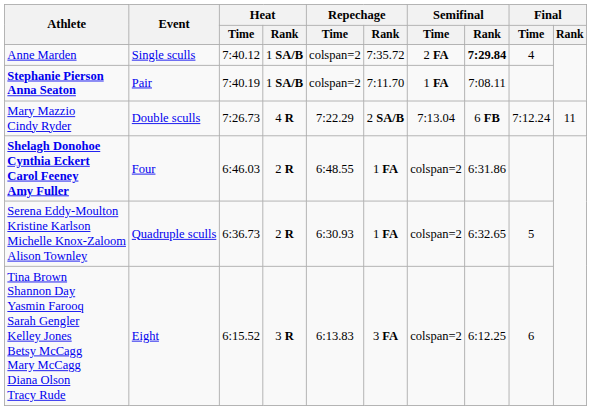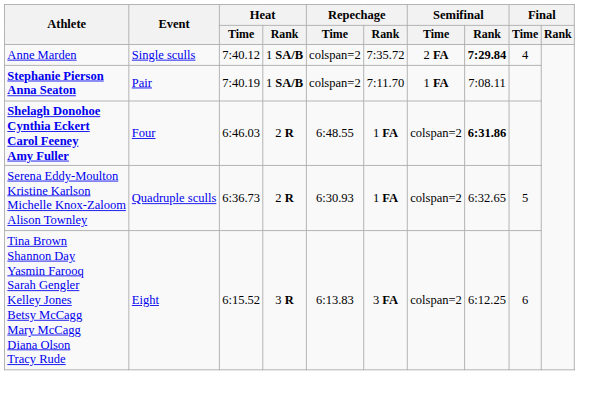- row: Mary Mazzio Cindy Ryder | Double sculls | 7:26.73 | 4 R | 7:22.29 | 2 SA/B | 7:13.04 | 6 FB | 7:12.24 | 11
Shelagh Donohoe Cynthia Eckert Carol Feeney Amy Fuller | Semifinal / Rank: normal -> bold
